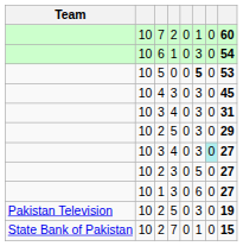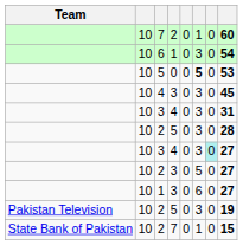row 7 | column 8: 29 -> 28
